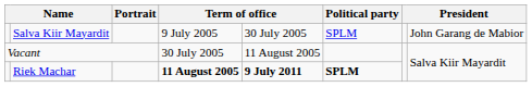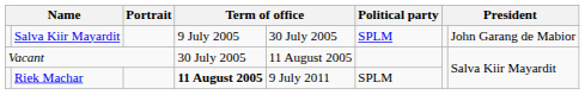Riek Machar | column 5: bold -> normal
Riek Machar | Political party: bold -> normal
